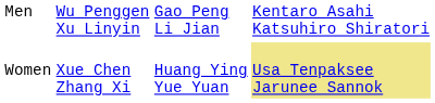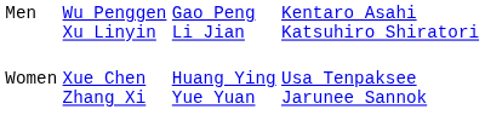Women | column 4: khaki background -> no background
